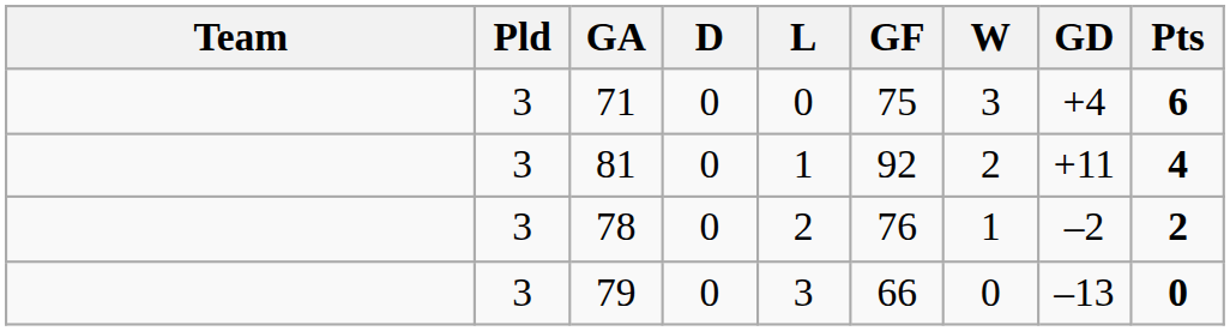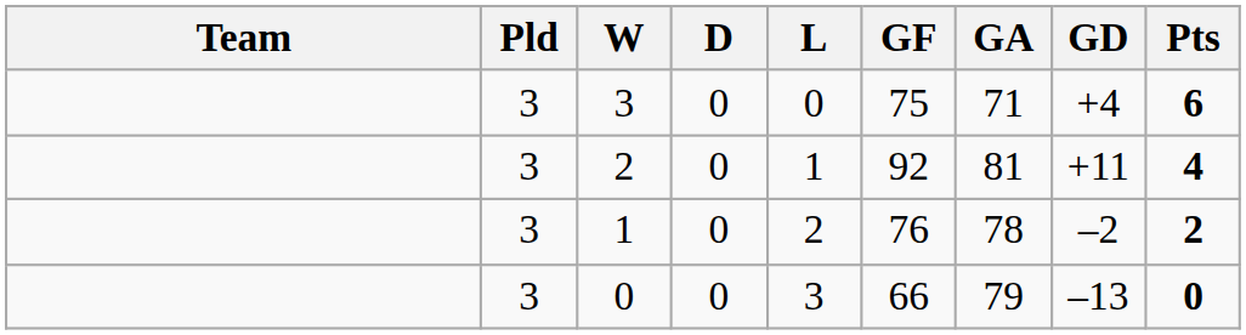columns swapped: W <-> GA
